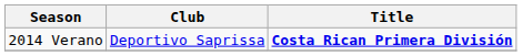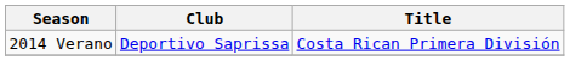2014 Verano | Title: bold -> normal
